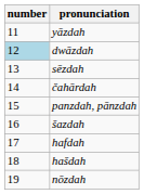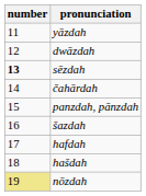dwāzdah | number: lightblue background -> no background
sēzdah | number: normal -> bold
nōzdah | number: no background -> khaki background
